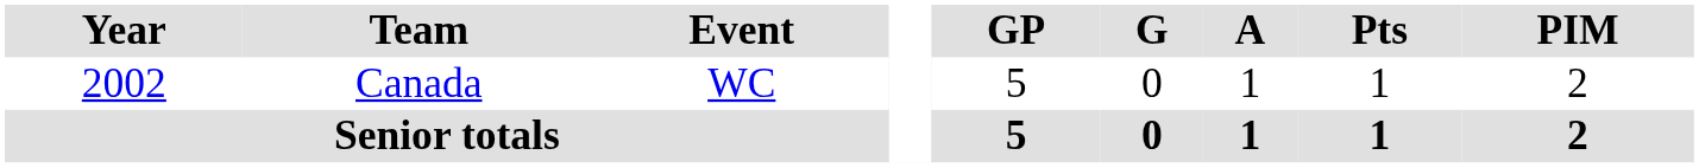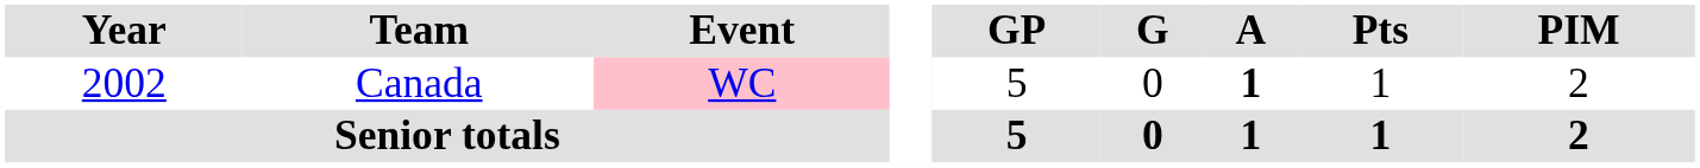Canada | Event: no background -> pink background
Canada | A: normal -> bold
